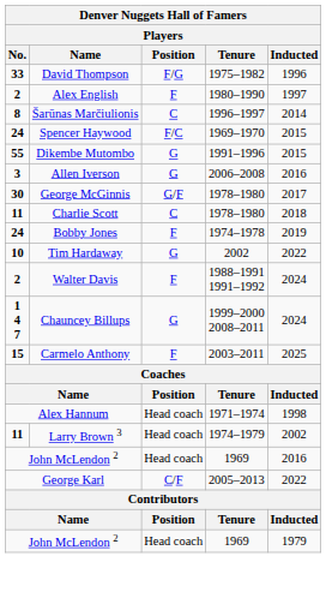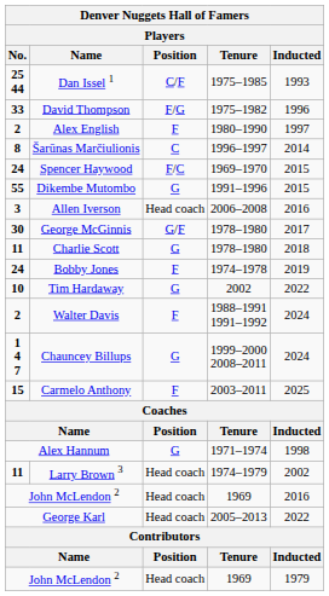+ row: 25 44 | Dan Issel 1 | C/F | 1975–1985 | 1993
Allen Iverson | Position: G -> Head coach
Charlie Scott | Position: C -> G
Alex Hannum | Position: Head coach -> G
George Karl | Position: C/F -> Head coach
